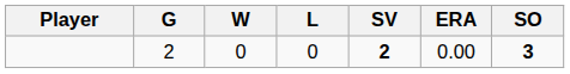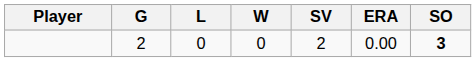columns swapped: W <-> L
row 2 | SV: bold -> normal
